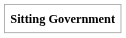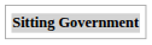row 1 | column 1: no background -> lightgrey background
